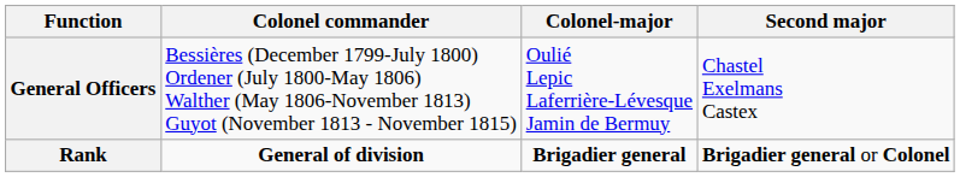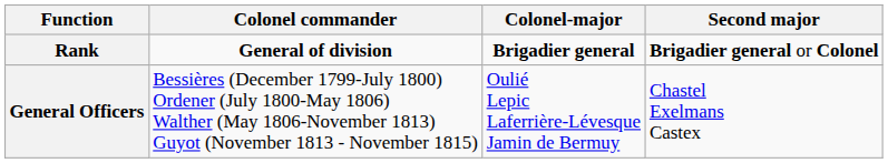rows swapped: Rank <-> General Officers
